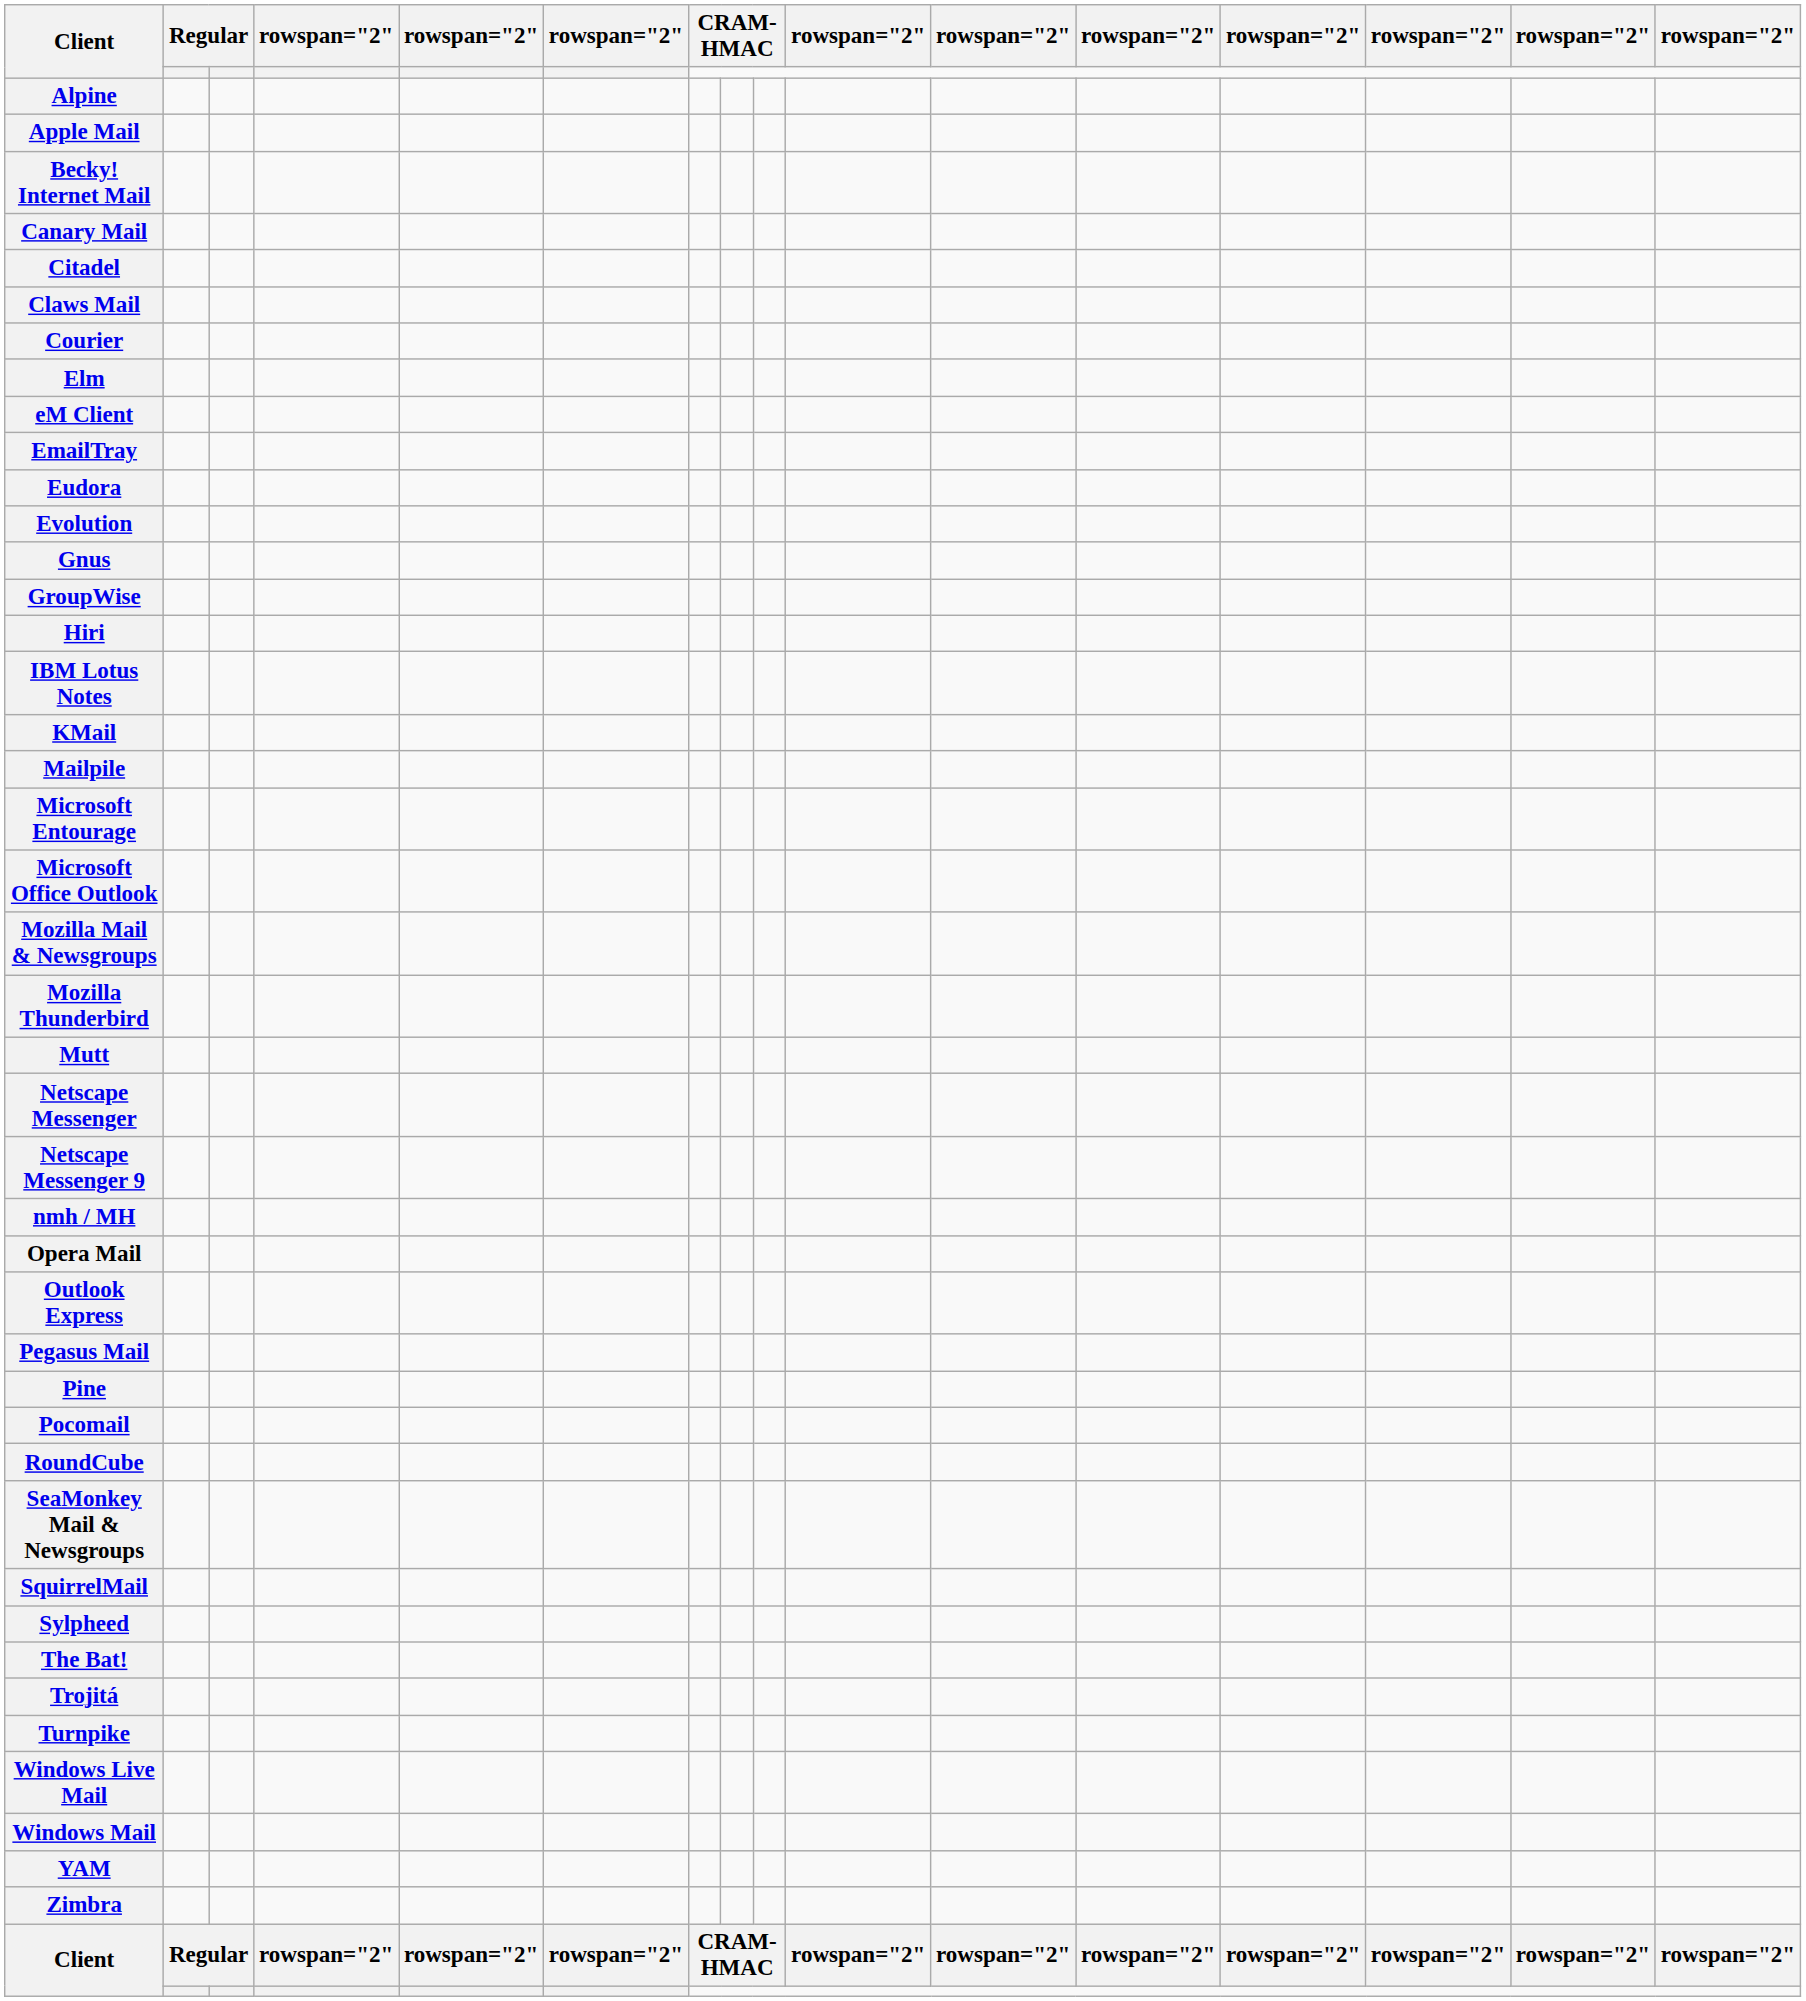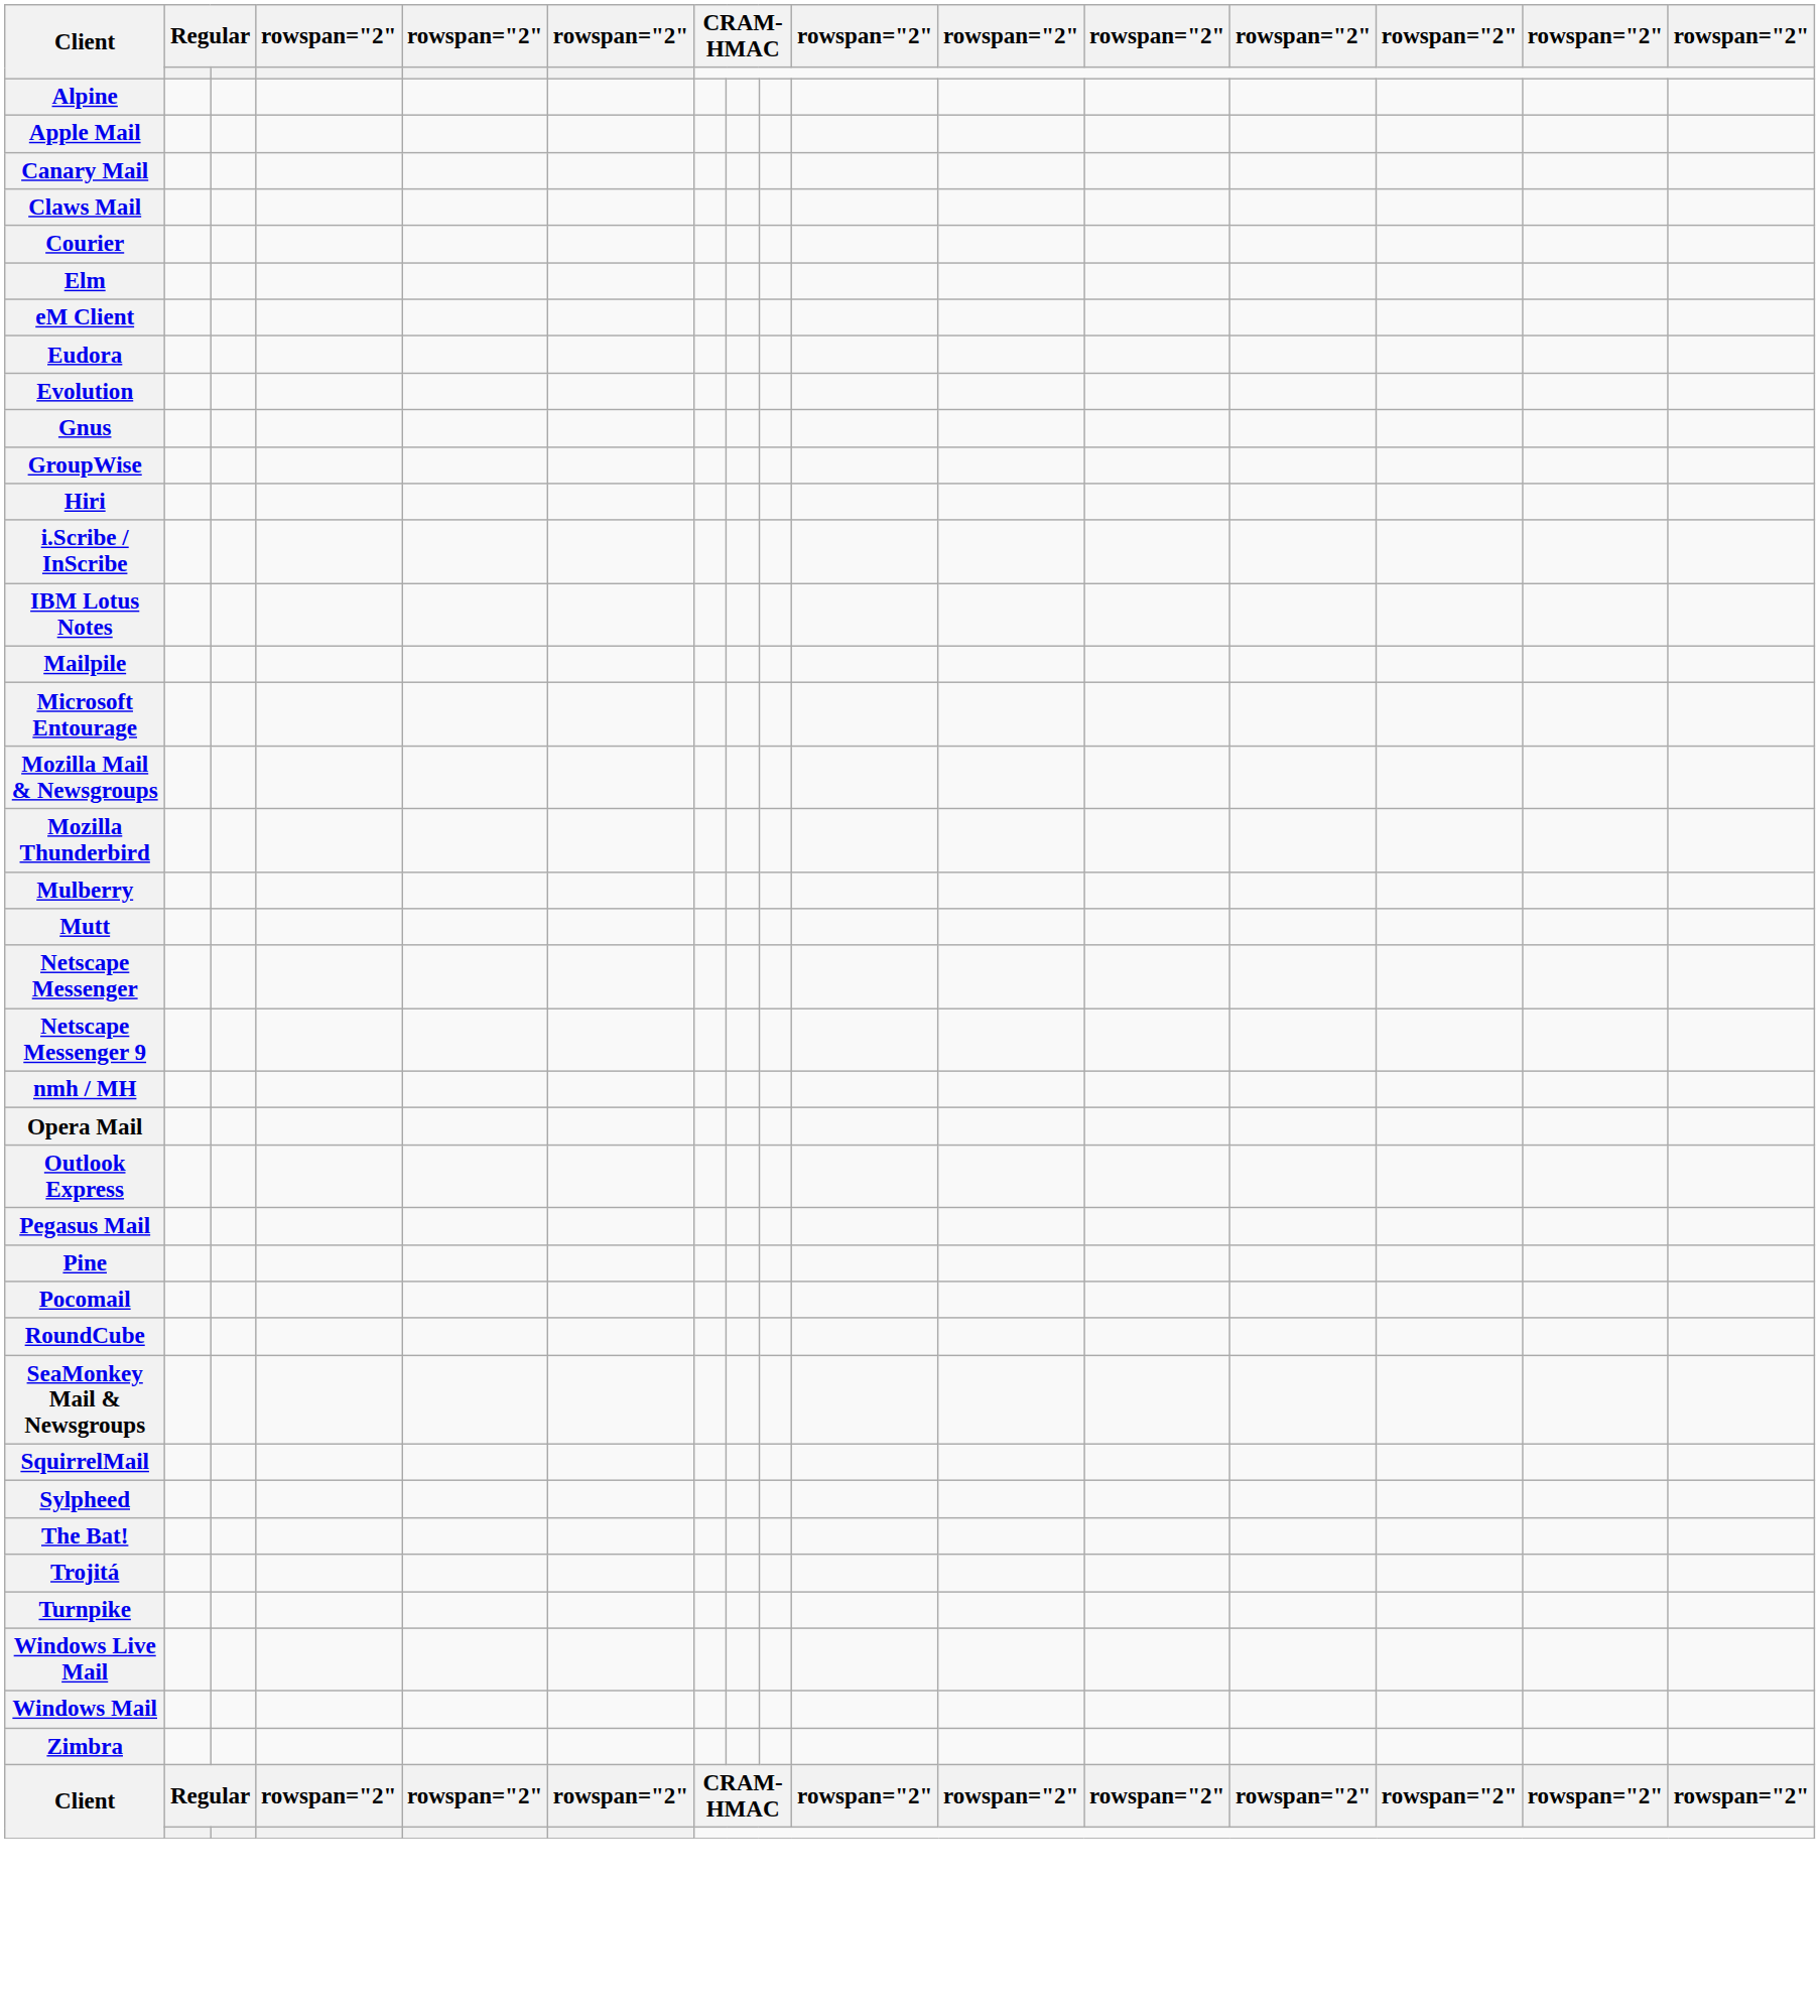- row: Becky! Internet Mail
- row: Citadel
- row: EmailTray
+ row: i.Scribe / InScribe
- row: KMail
- row: Microsoft Office Outlook
+ row: Mulberry
- row: YAM
